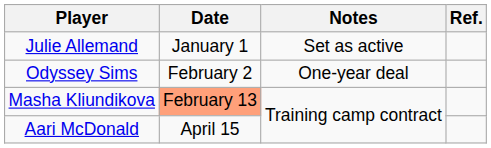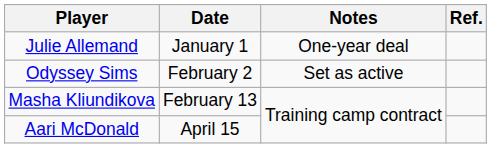Julie Allemand | Notes: Set as active -> One-year deal
Odyssey Sims | Notes: One-year deal -> Set as active
Masha Kliundikova | Date: lightsalmon background -> no background
